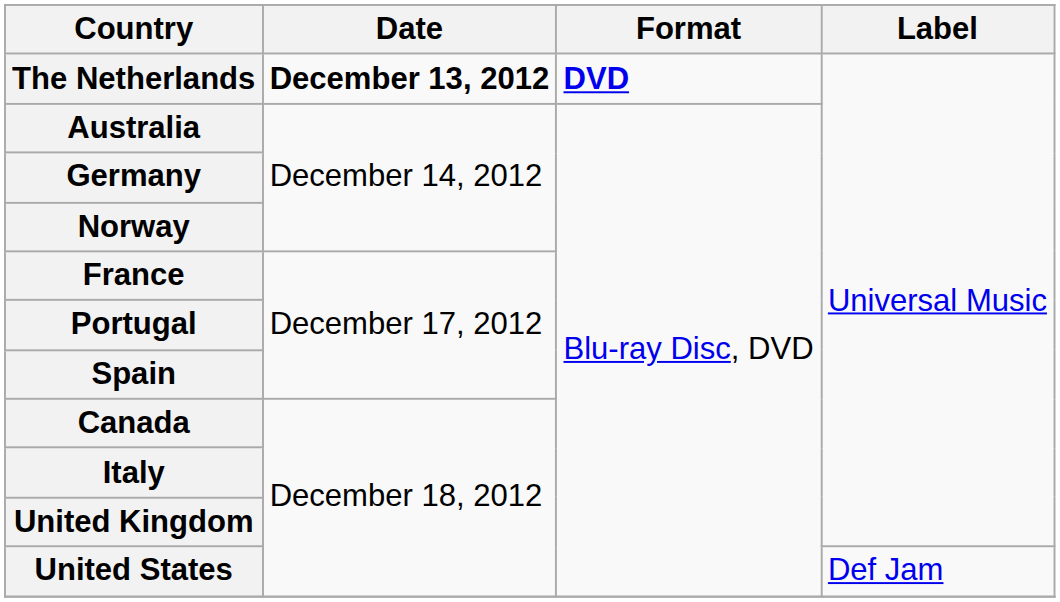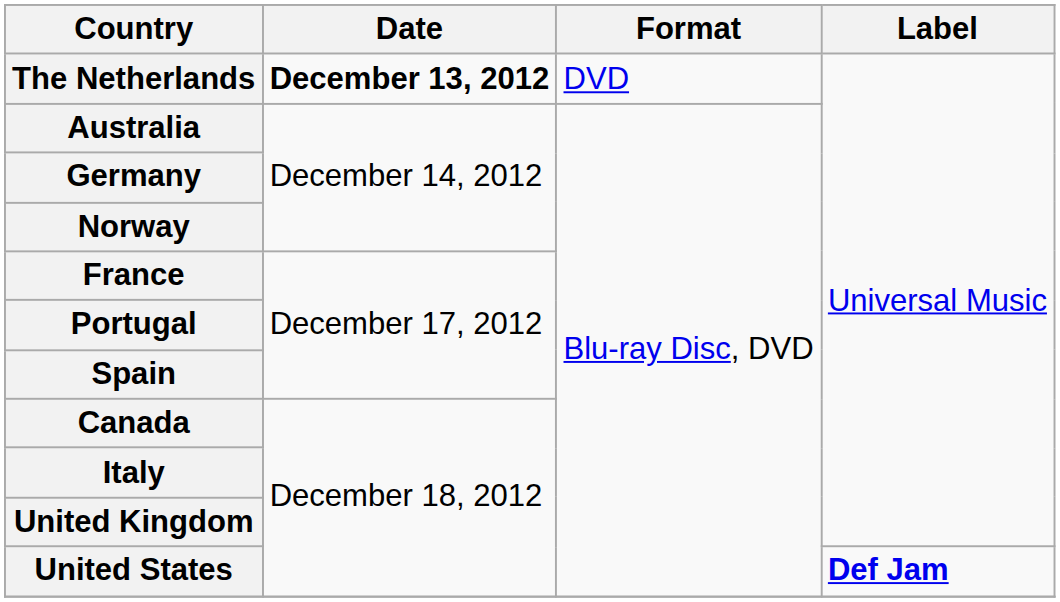The Netherlands | Format: bold -> normal
United States | Label: normal -> bold
